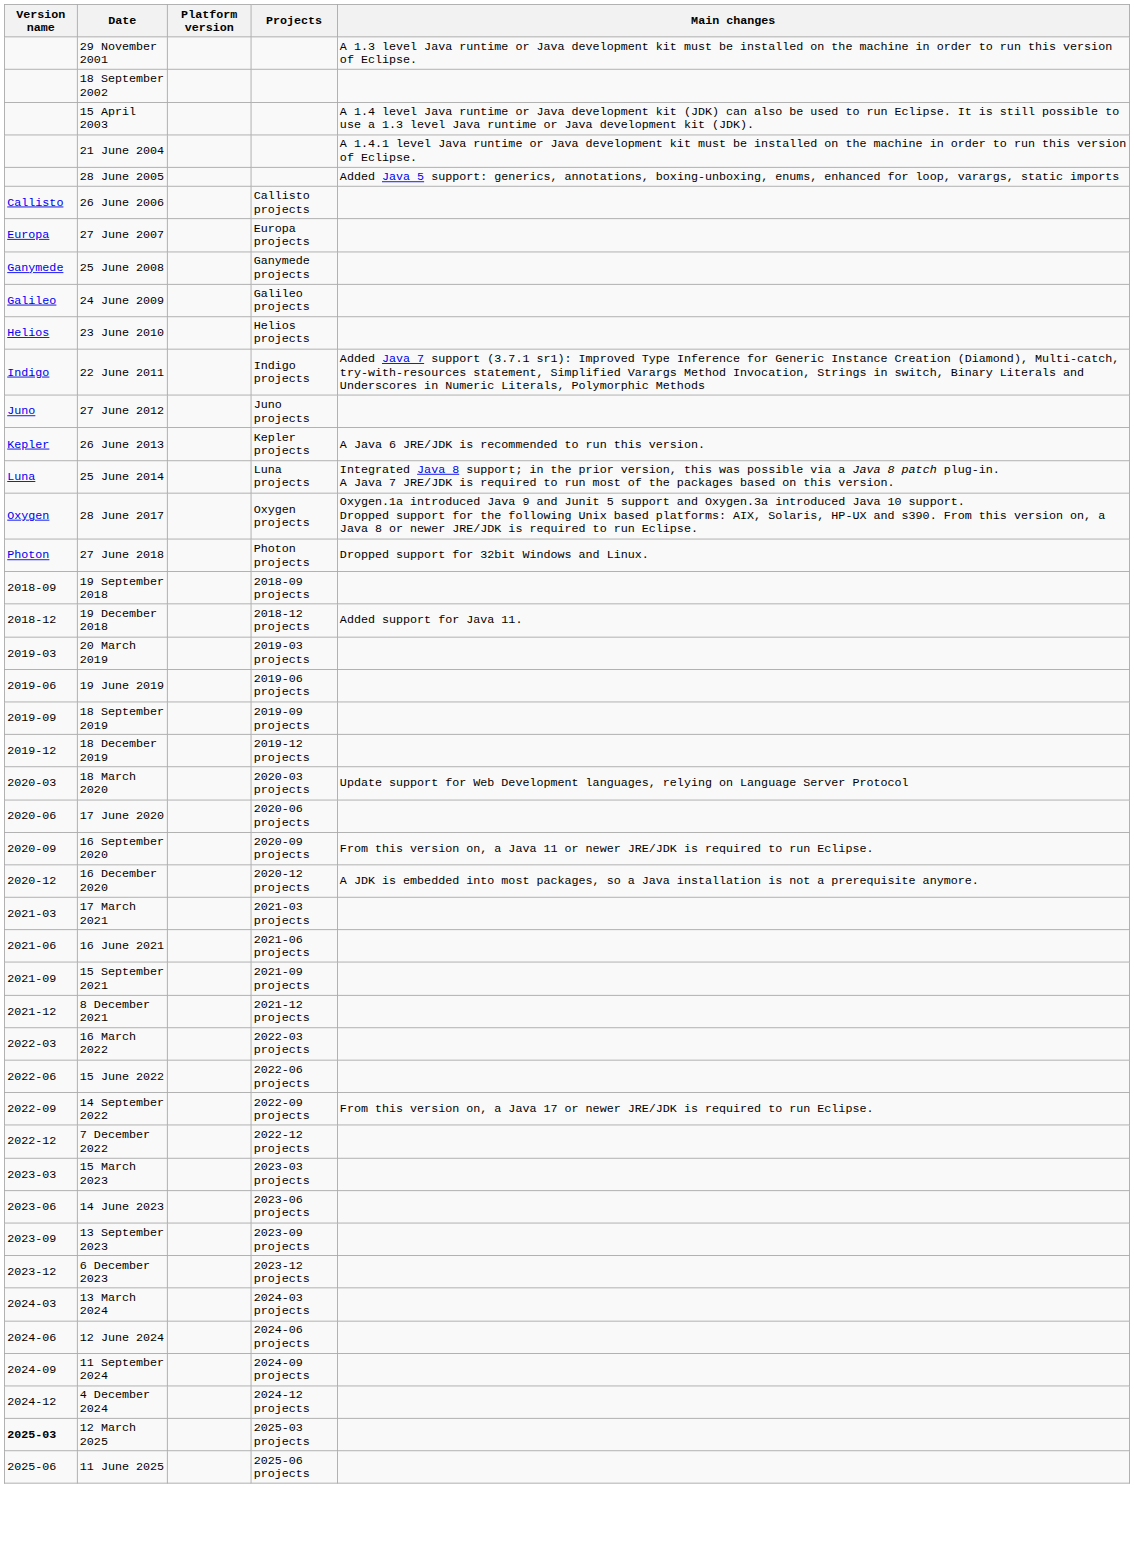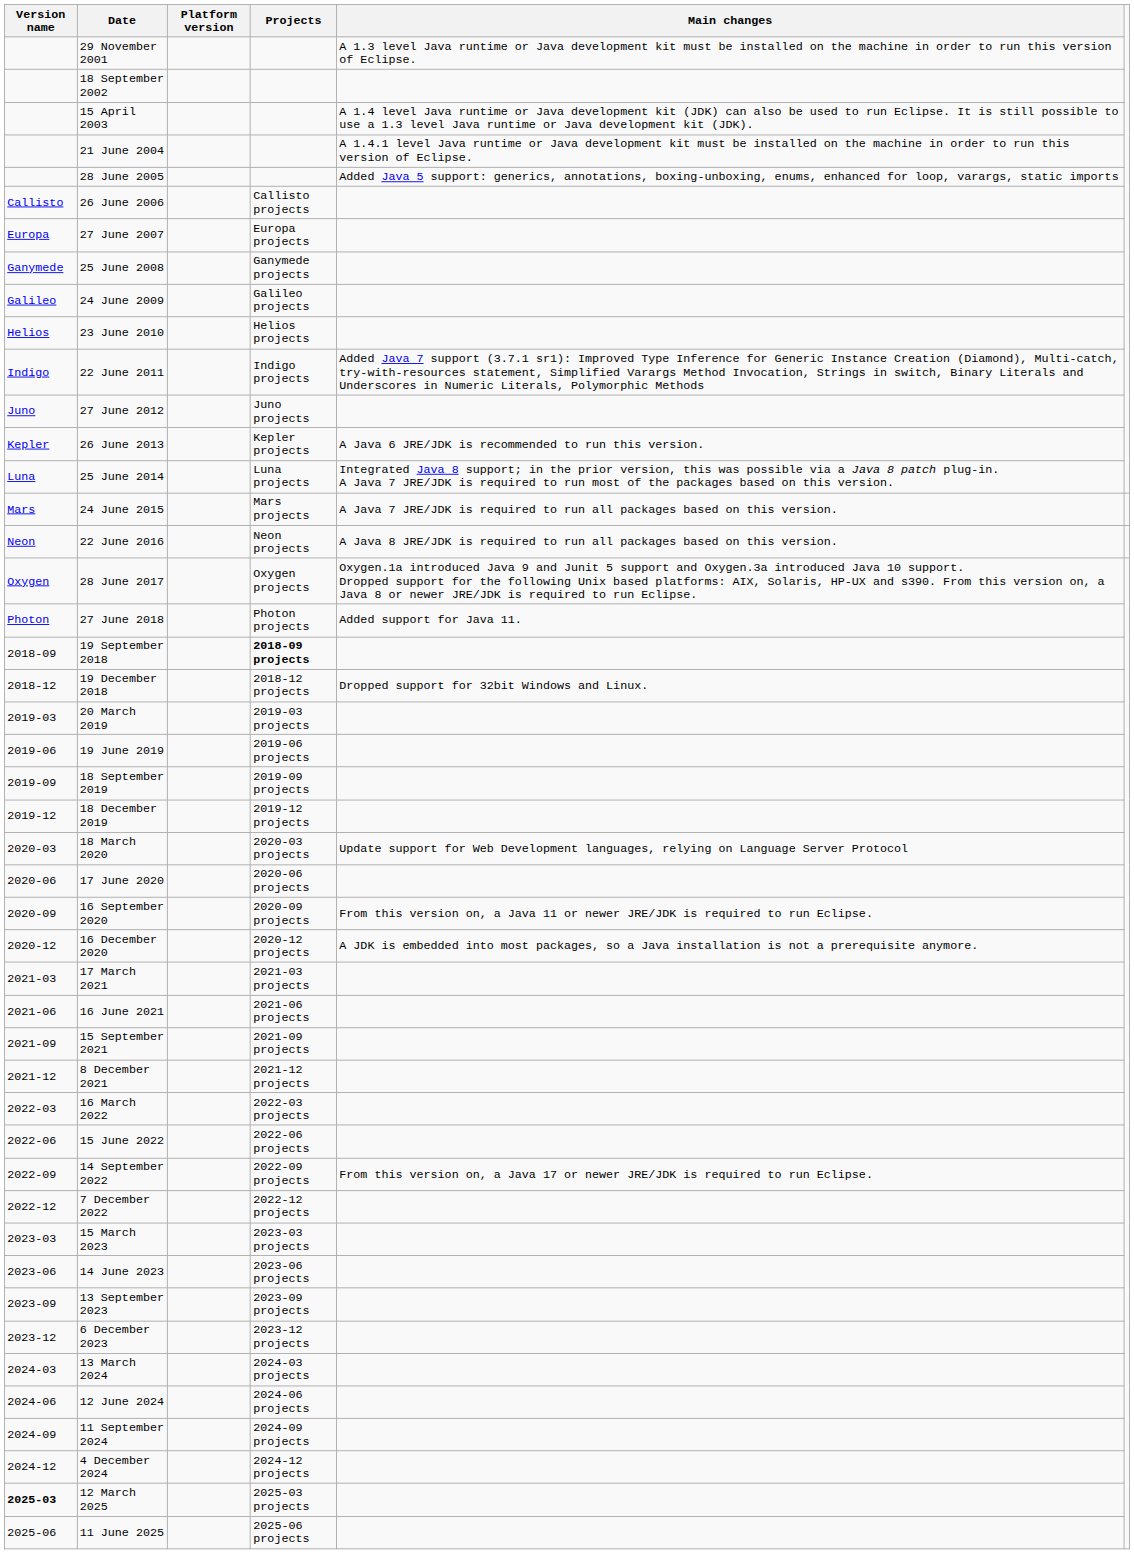+ row: Mars | 24 June 2015 | Mars projects | A Java 7 JRE/JDK is required to run all packages based on this version.
+ row: Neon | 22 June 2016 | Neon projects | A Java 8 JRE/JDK is required to run all packages based on this version.
27 June 2018 | Main changes: Dropped support for 32bit Windows and Linux. -> Added support for Java 11.
19 September 2018 | Projects: normal -> bold
19 December 2018 | Main changes: Added support for Java 11. -> Dropped support for 32bit Windows and Linux.
